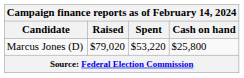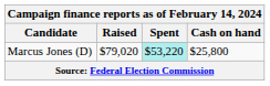Marcus Jones (D) | Spent: no background -> paleturquoise background
